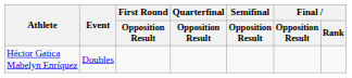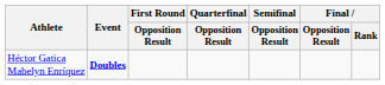Héctor Gatica Mabelyn Enríquez | Event: normal -> bold
